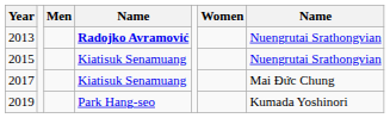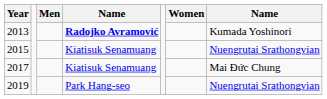2013 | column 7: Nuengrutai Srathongvian -> Kumada Yoshinori
2019 | column 7: Kumada Yoshinori -> Nuengrutai Srathongvian
